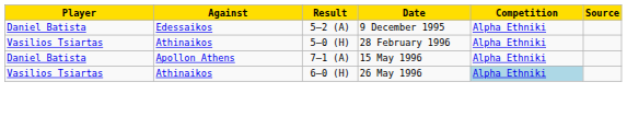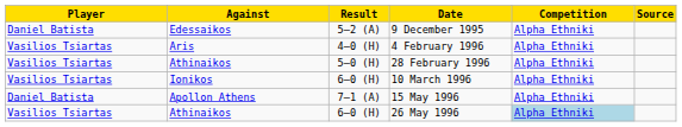+ row: Vasilios Tsiartas | Aris | 4–0 (H) | 4 February 1996 | Alpha Ethniki
+ row: Vasilios Tsiartas | Ionikos | 6–0 (H) | 10 March 1996 | Alpha Ethniki
